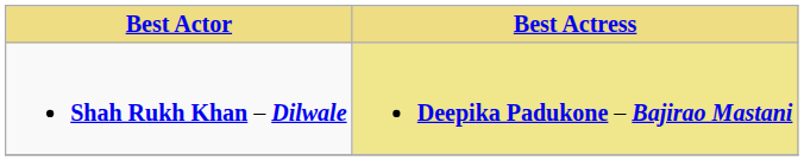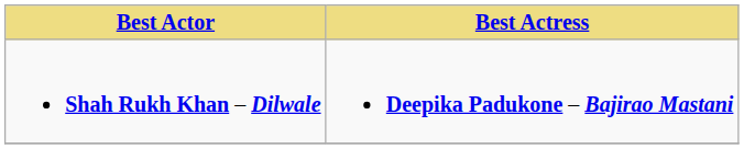Shah Rukh Khan – Dilwale | Best Actress: khaki background -> no background
